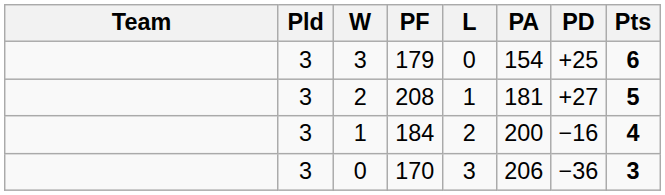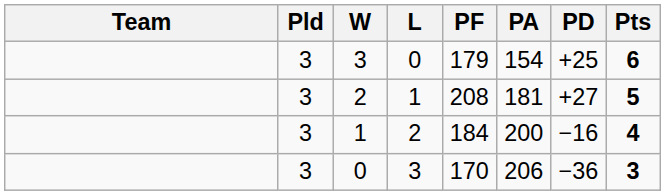columns swapped: L <-> PF
